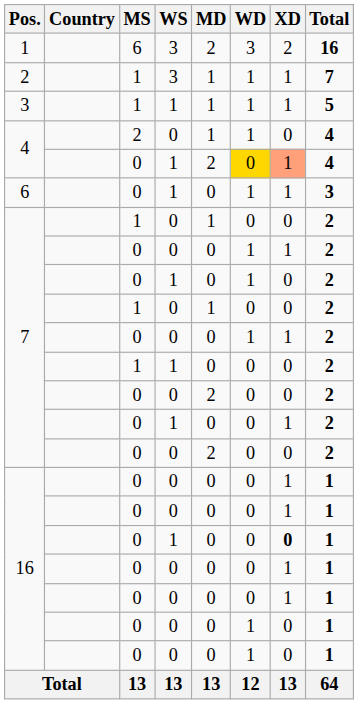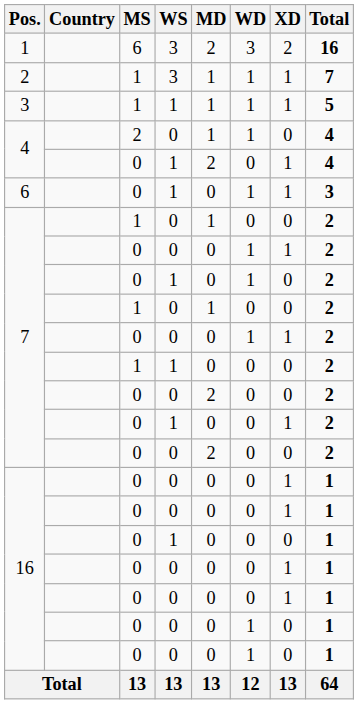row 6 | WD: gold background -> no background
row 6 | XD: lightsalmon background -> no background
row 19 | XD: bold -> normal
